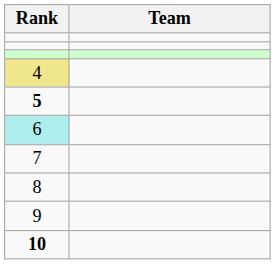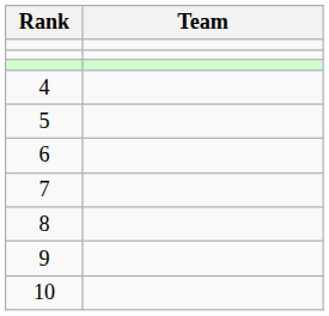row 5 | Rank: khaki background -> no background
row 6 | Rank: bold -> normal
row 7 | Rank: paleturquoise background -> no background
row 11 | Rank: bold -> normal
